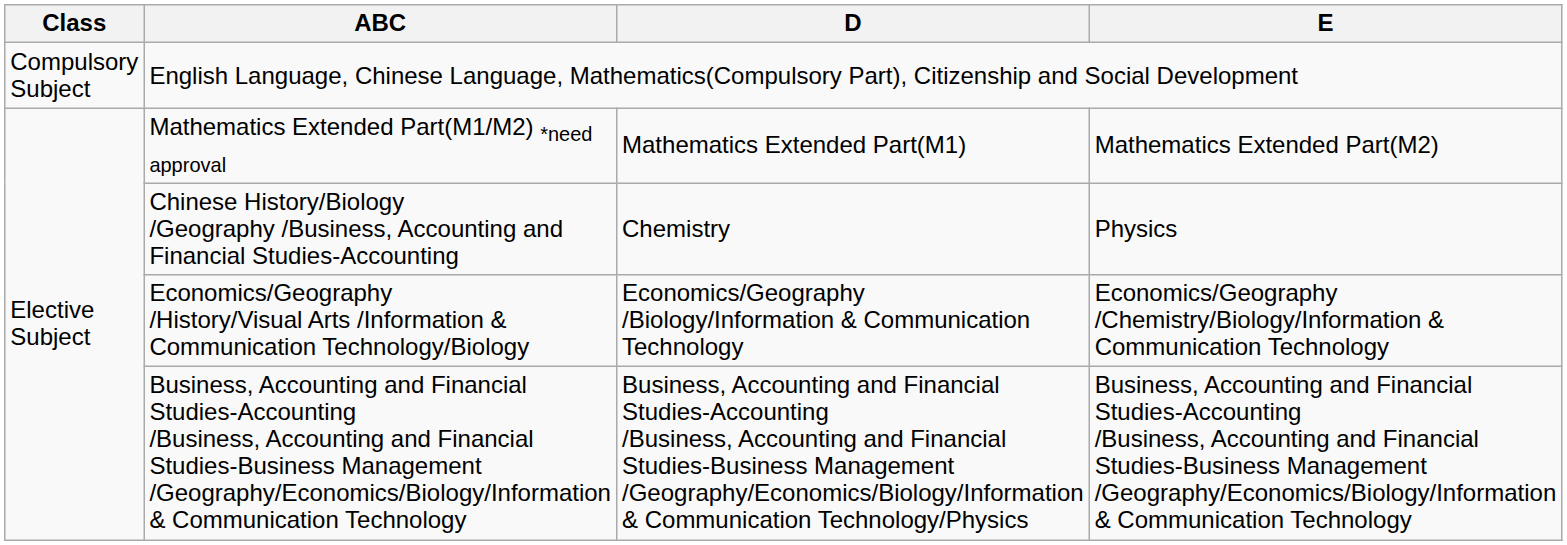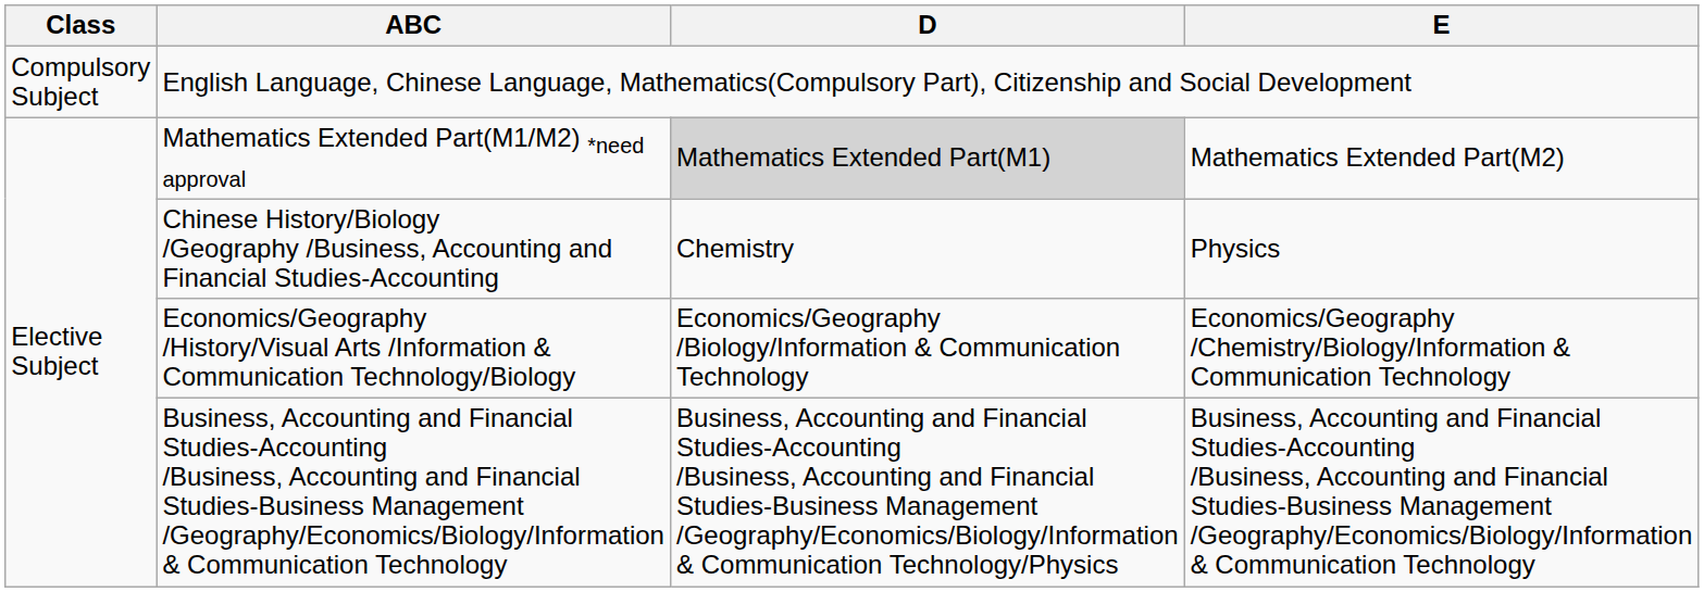Mathematics Extended Part(M1/M2) *need approval | D: no background -> lightgrey background
